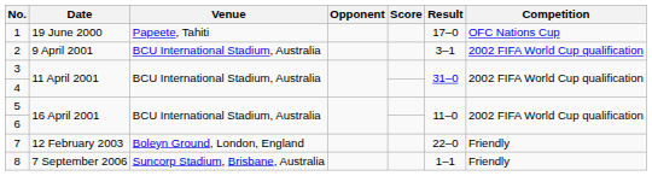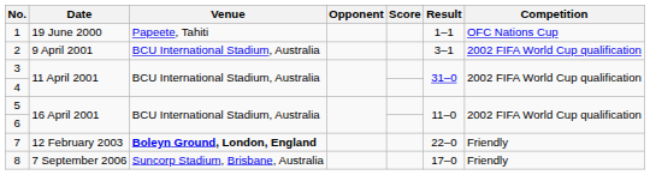1 | Result: 17–0 -> 1–1
7 | Venue: normal -> bold
8 | Result: 1–1 -> 17–0
